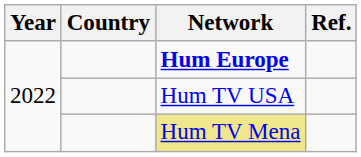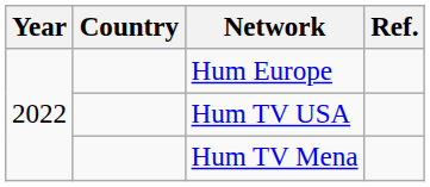Hum Europe | Network: bold -> normal
Hum TV Mena | Network: khaki background -> no background
